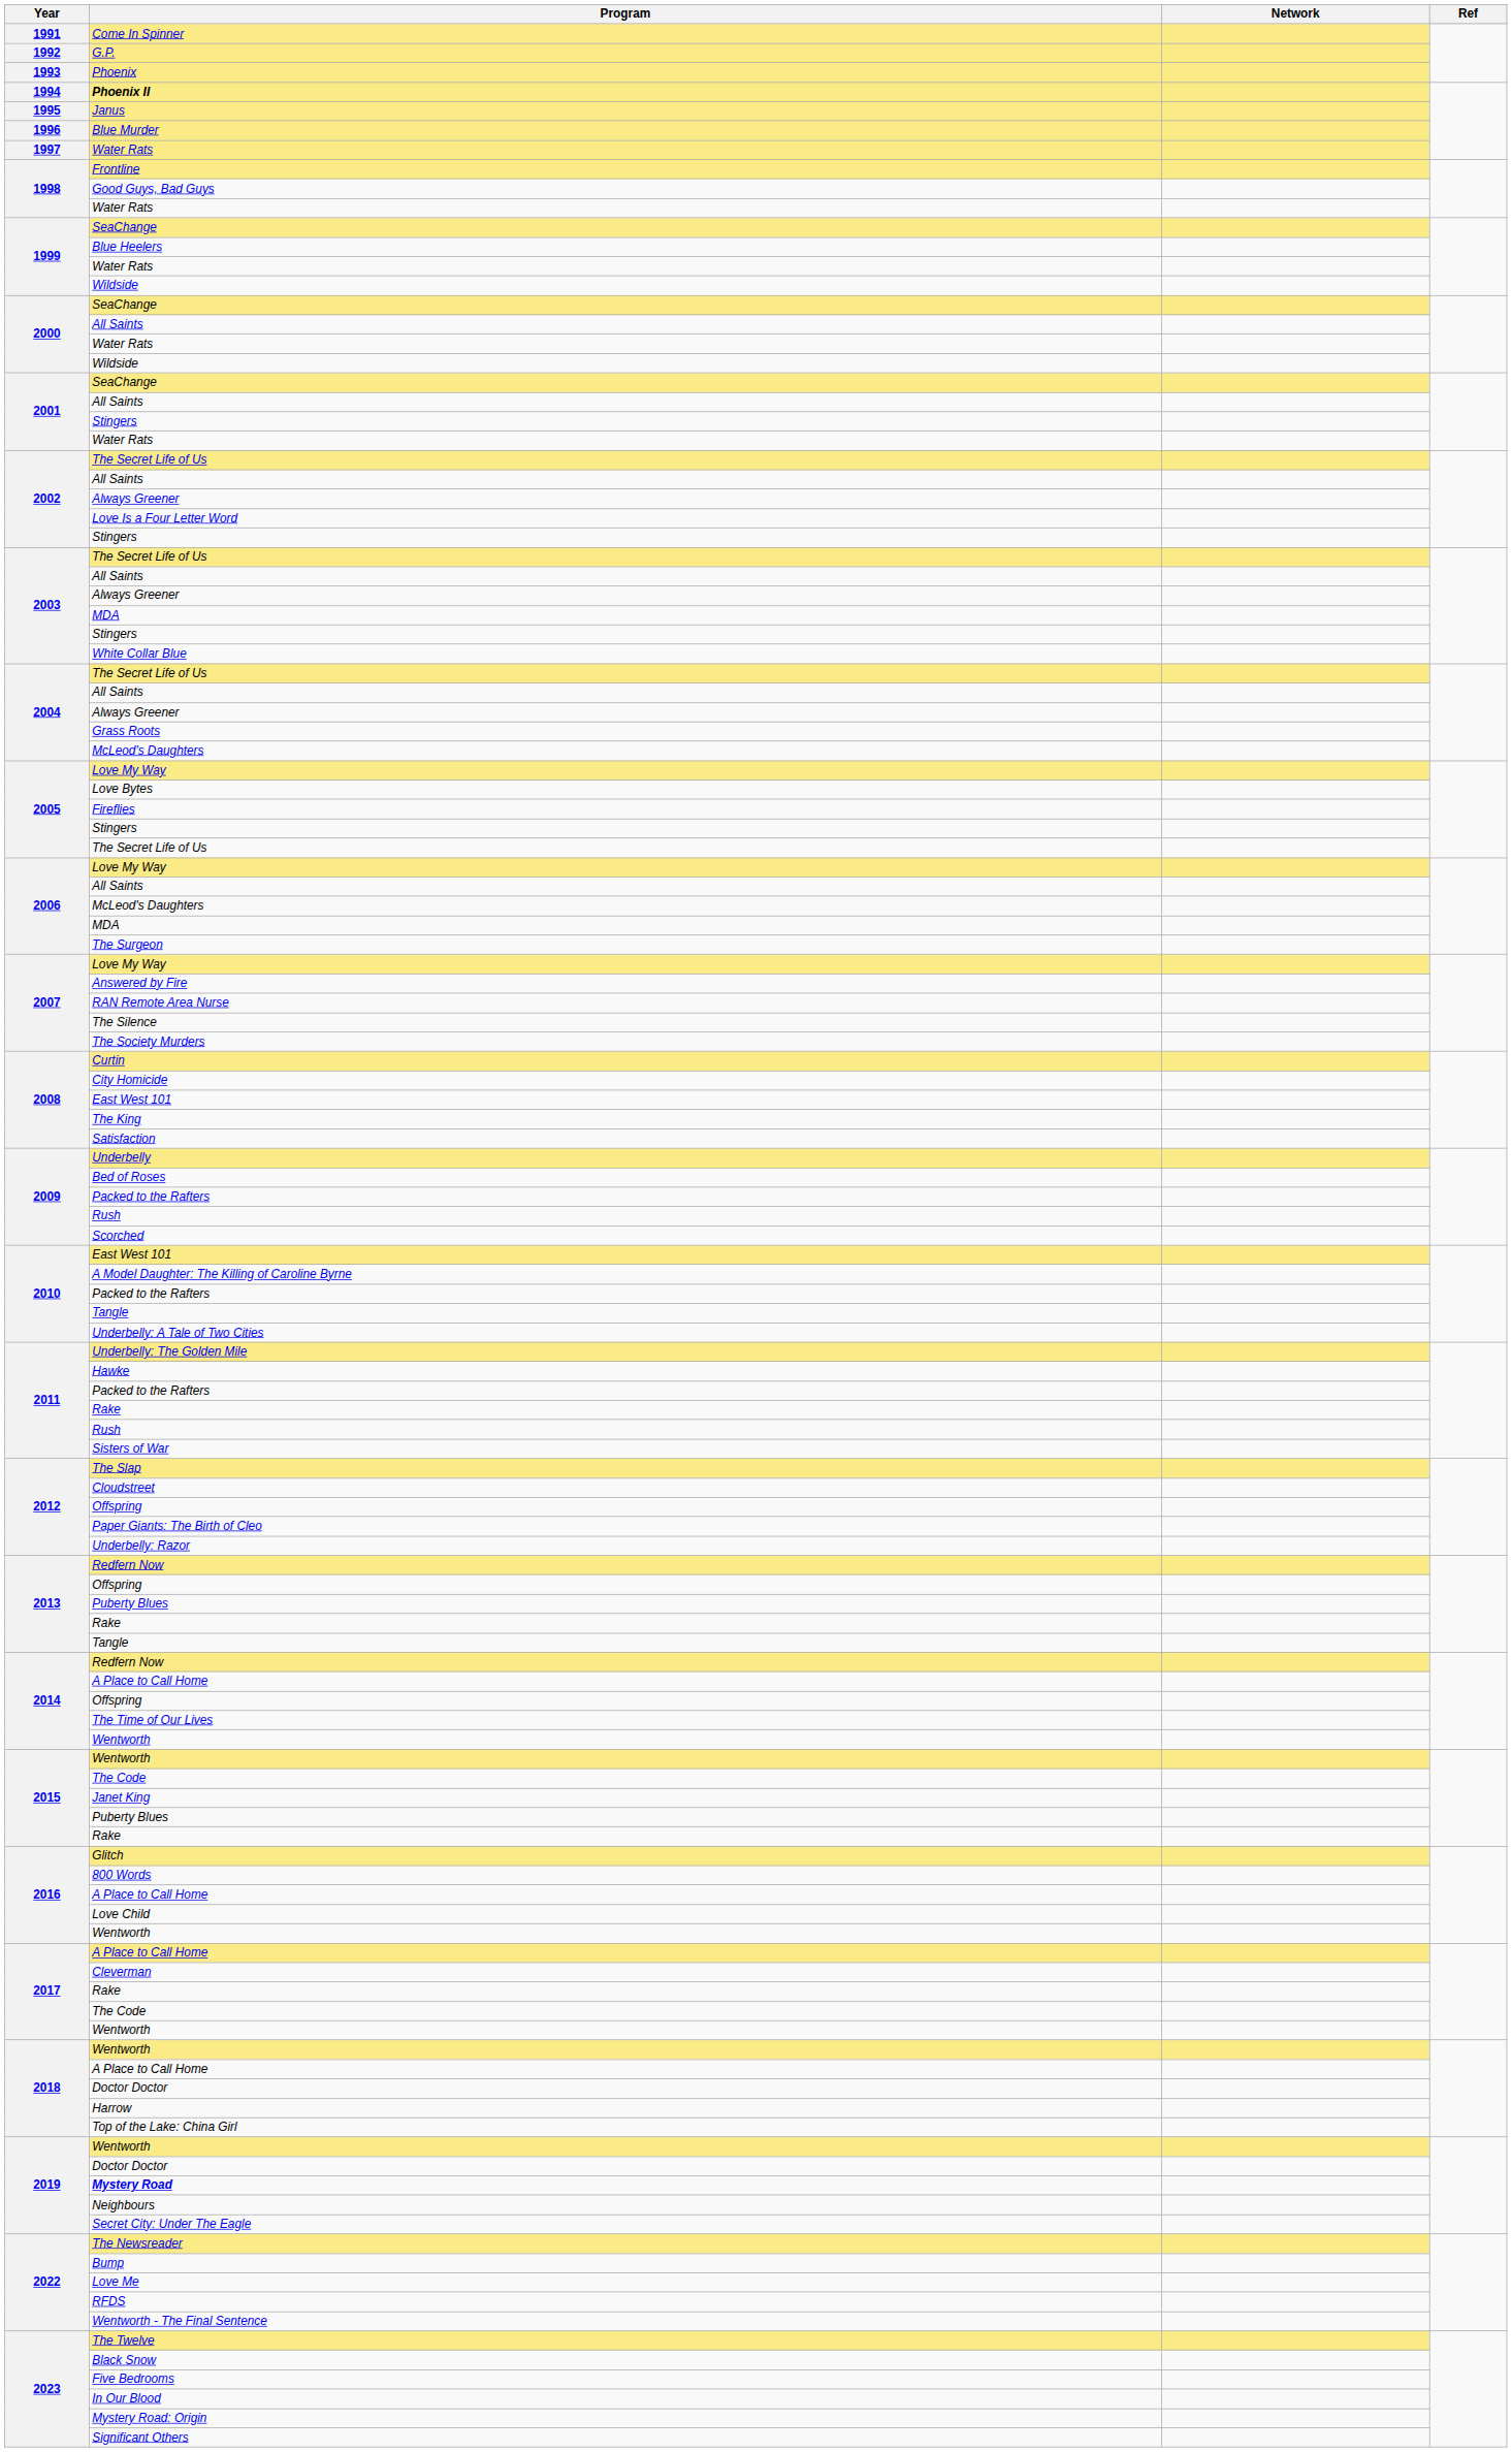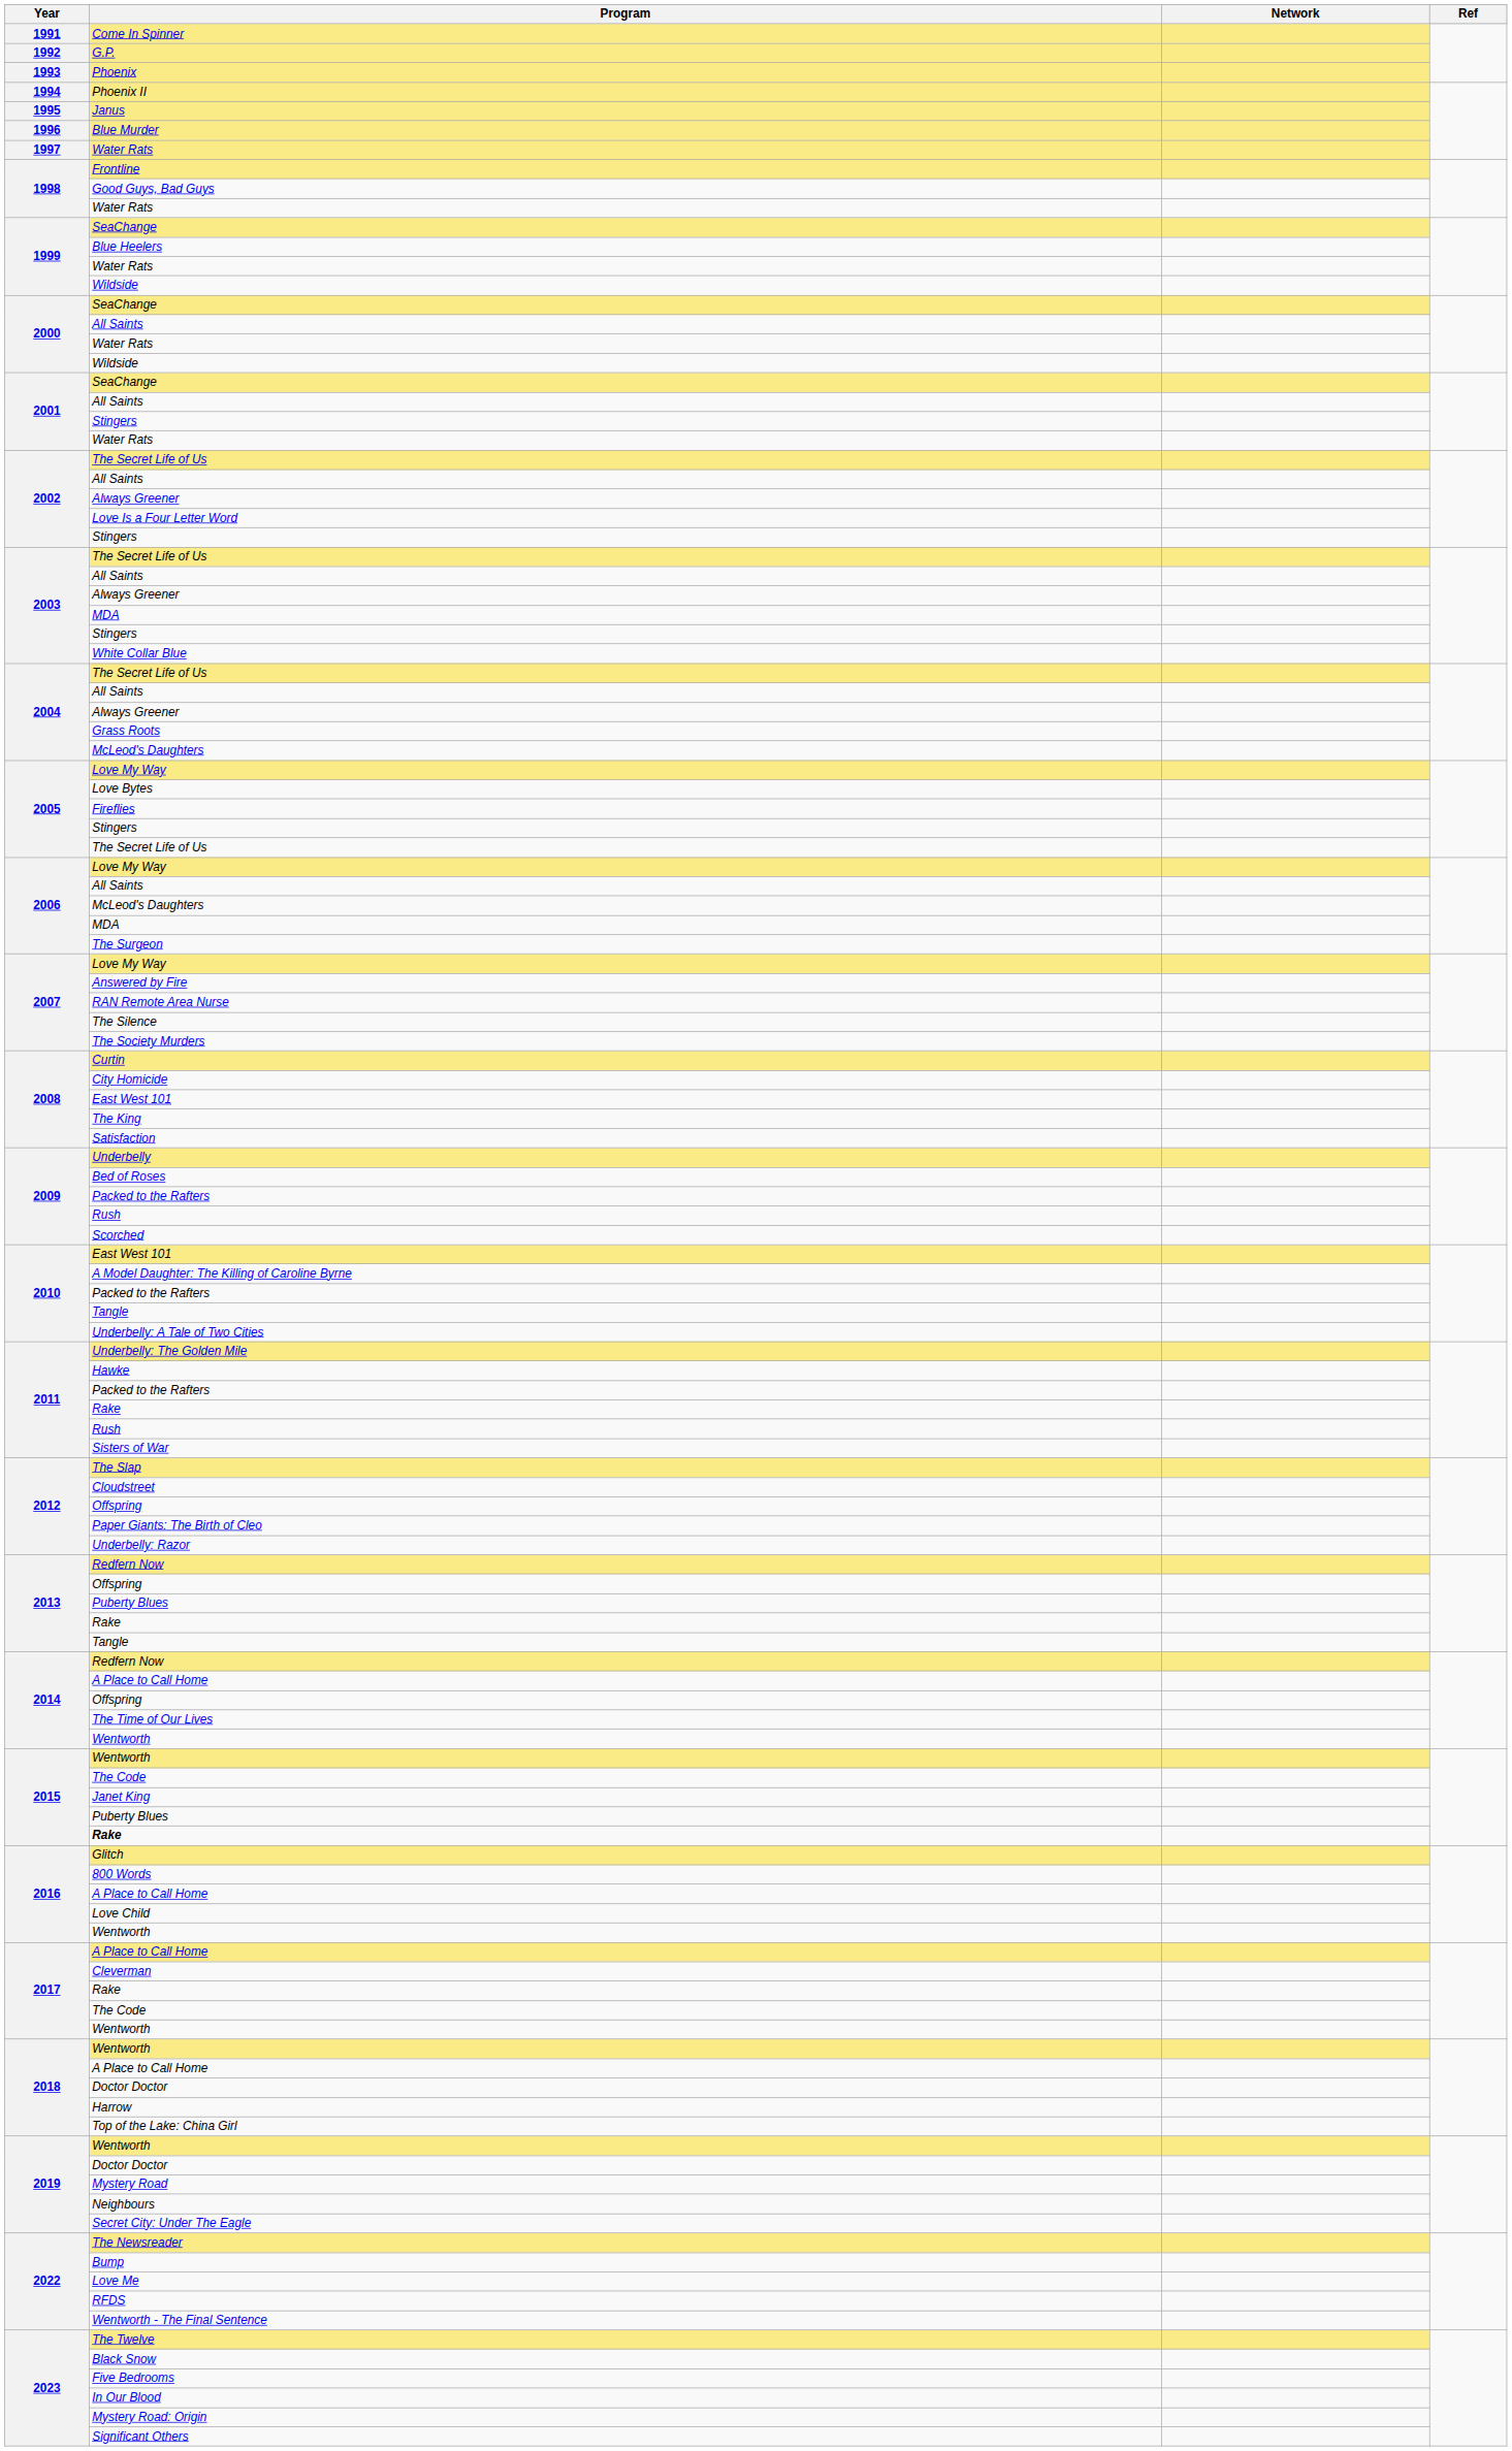Phoenix II | Program: bold -> normal
2015 / Rake | Program: normal -> bold
Mystery Road | Program: bold -> normal
